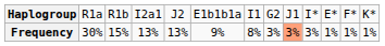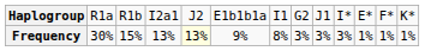Frequency | column 5: no background -> lightyellow background
Frequency | column 9: lightsalmon background -> no background
